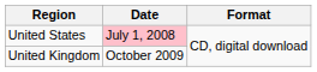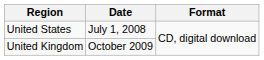United States | Date: pink background -> no background
